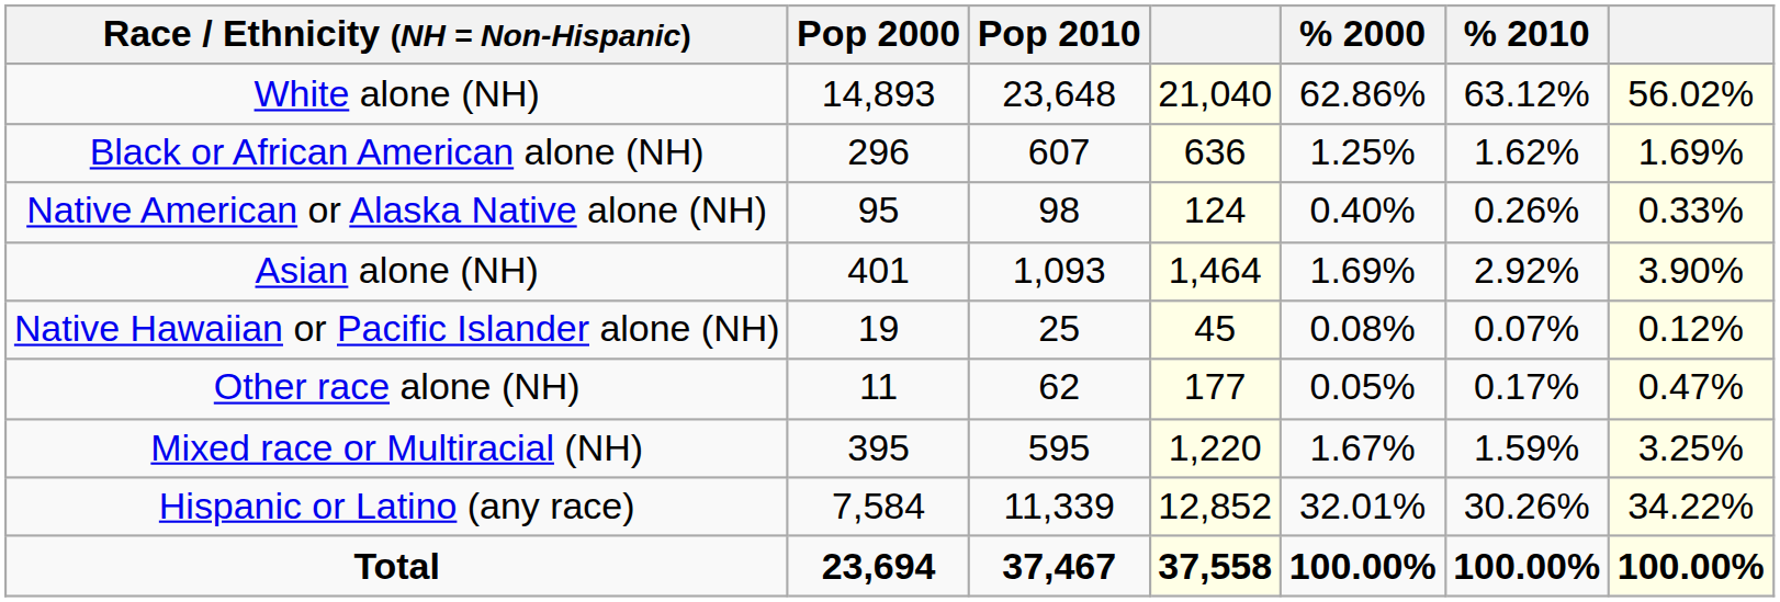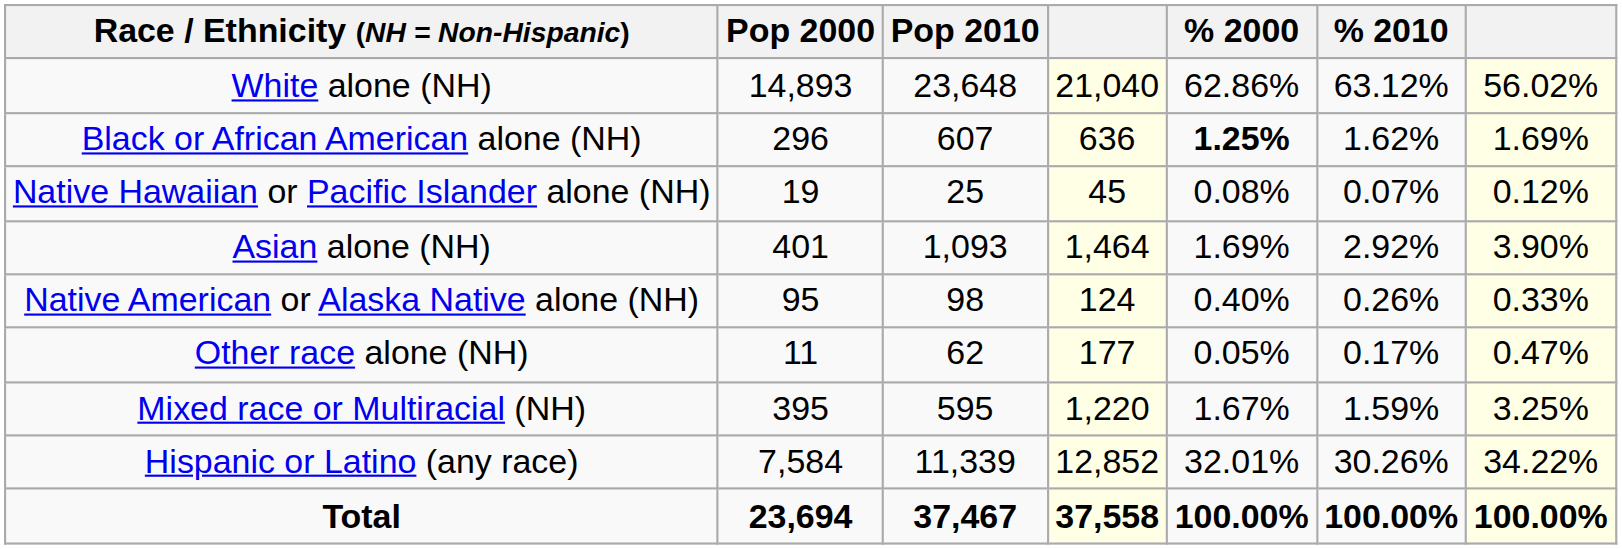Black or African American alone (NH) | % 2000: normal -> bold
rows swapped: Native American or Alaska Native alone (NH) <-> Native Hawaiian or Pacific Islander alone (NH)
